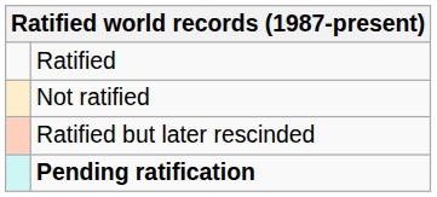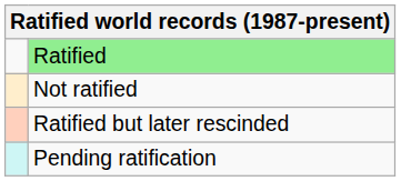Ratified | column 2: no background -> lightgreen background
Pending ratification | column 2: bold -> normal
